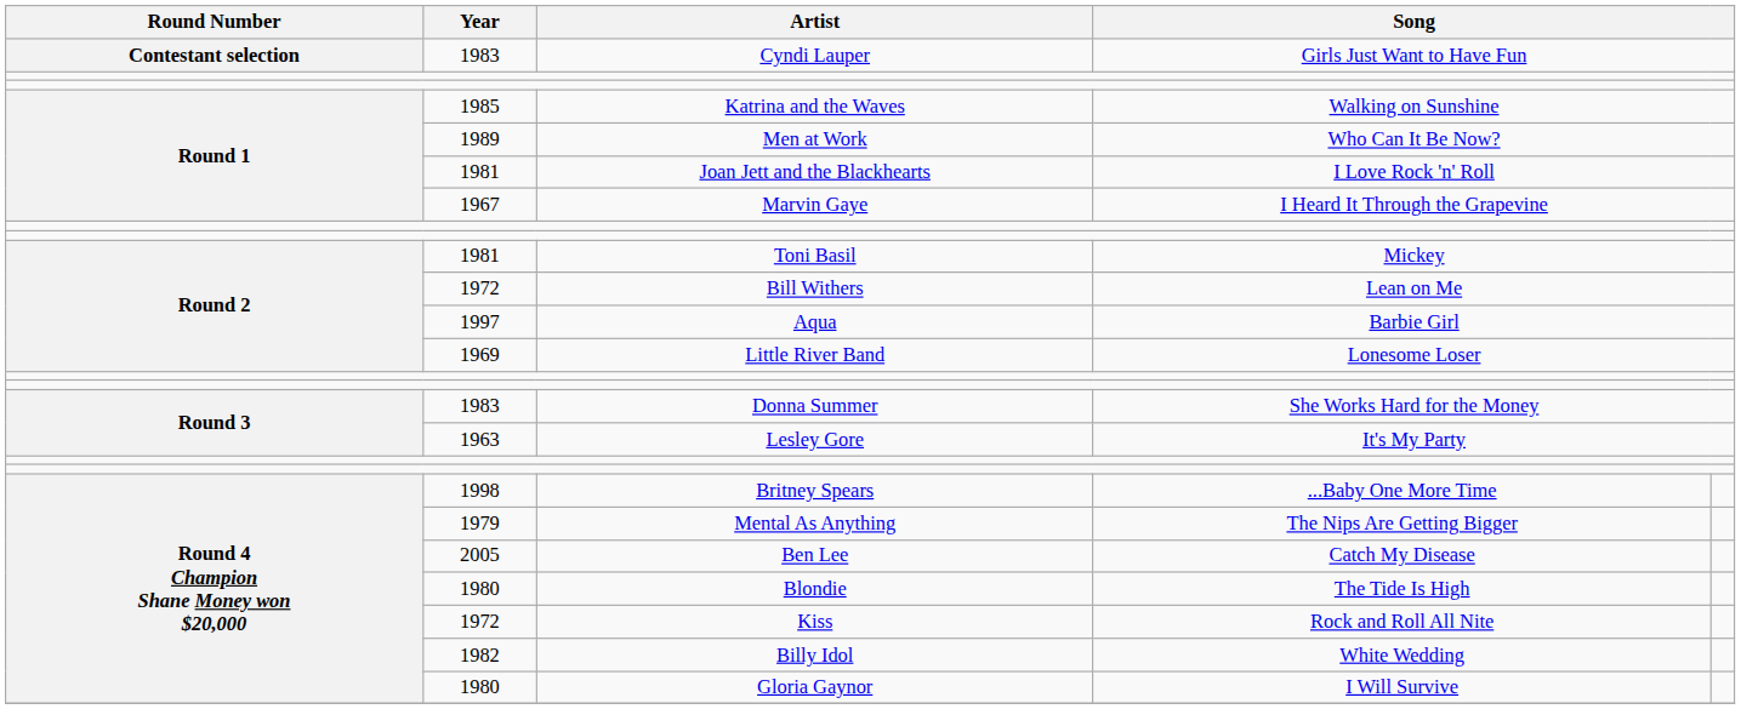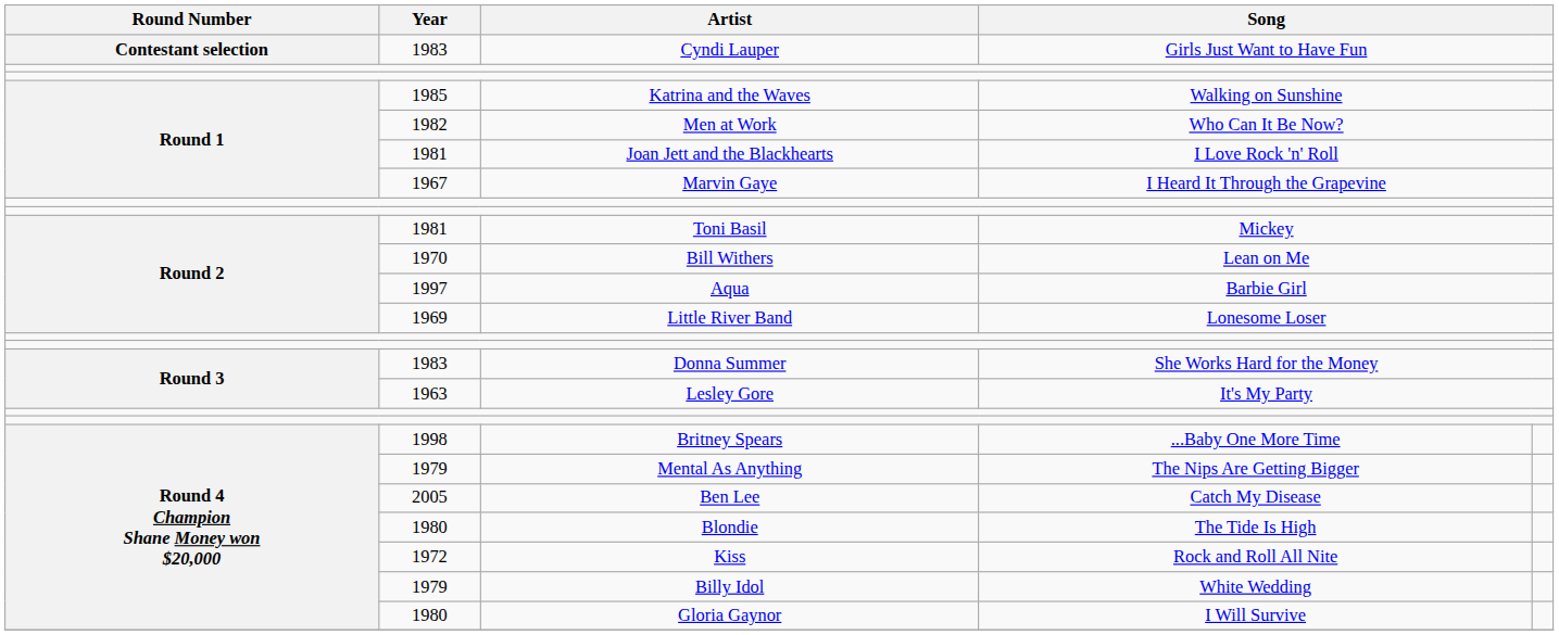Men at Work | Year: 1989 -> 1982
Bill Withers | Year: 1972 -> 1970
Billy Idol | Year: 1982 -> 1979
